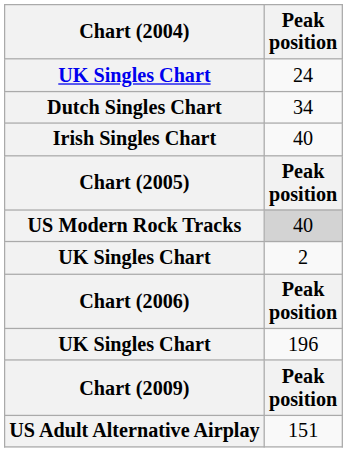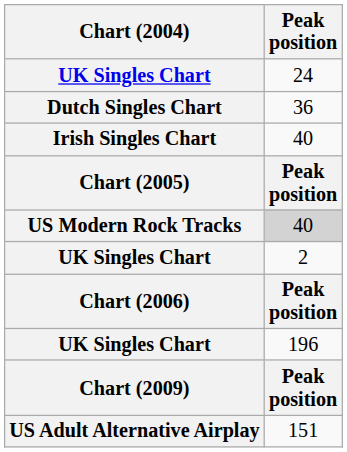row 3 | Peak position: 34 -> 36
